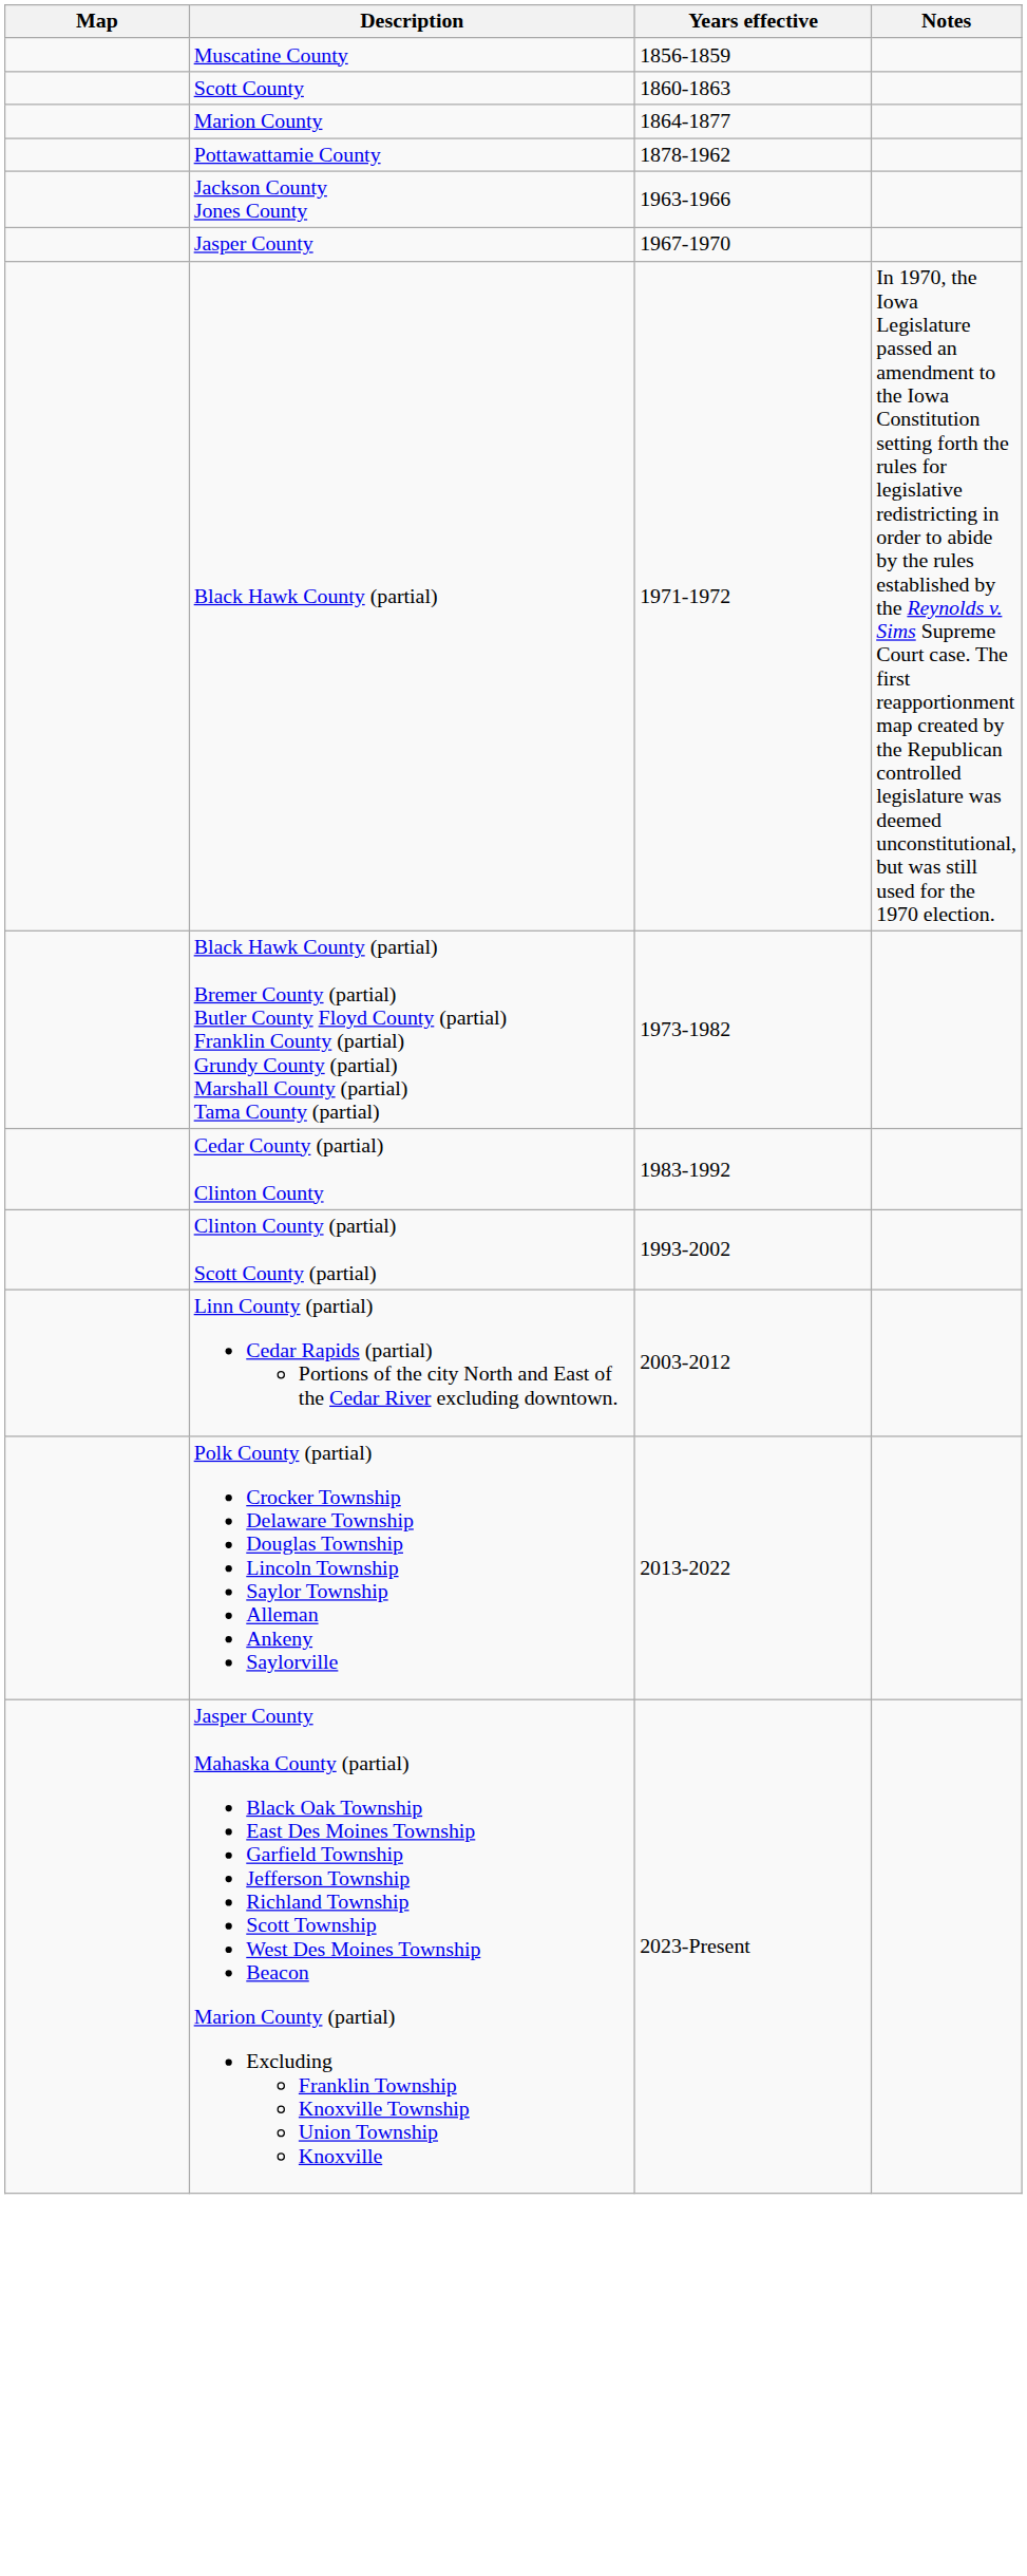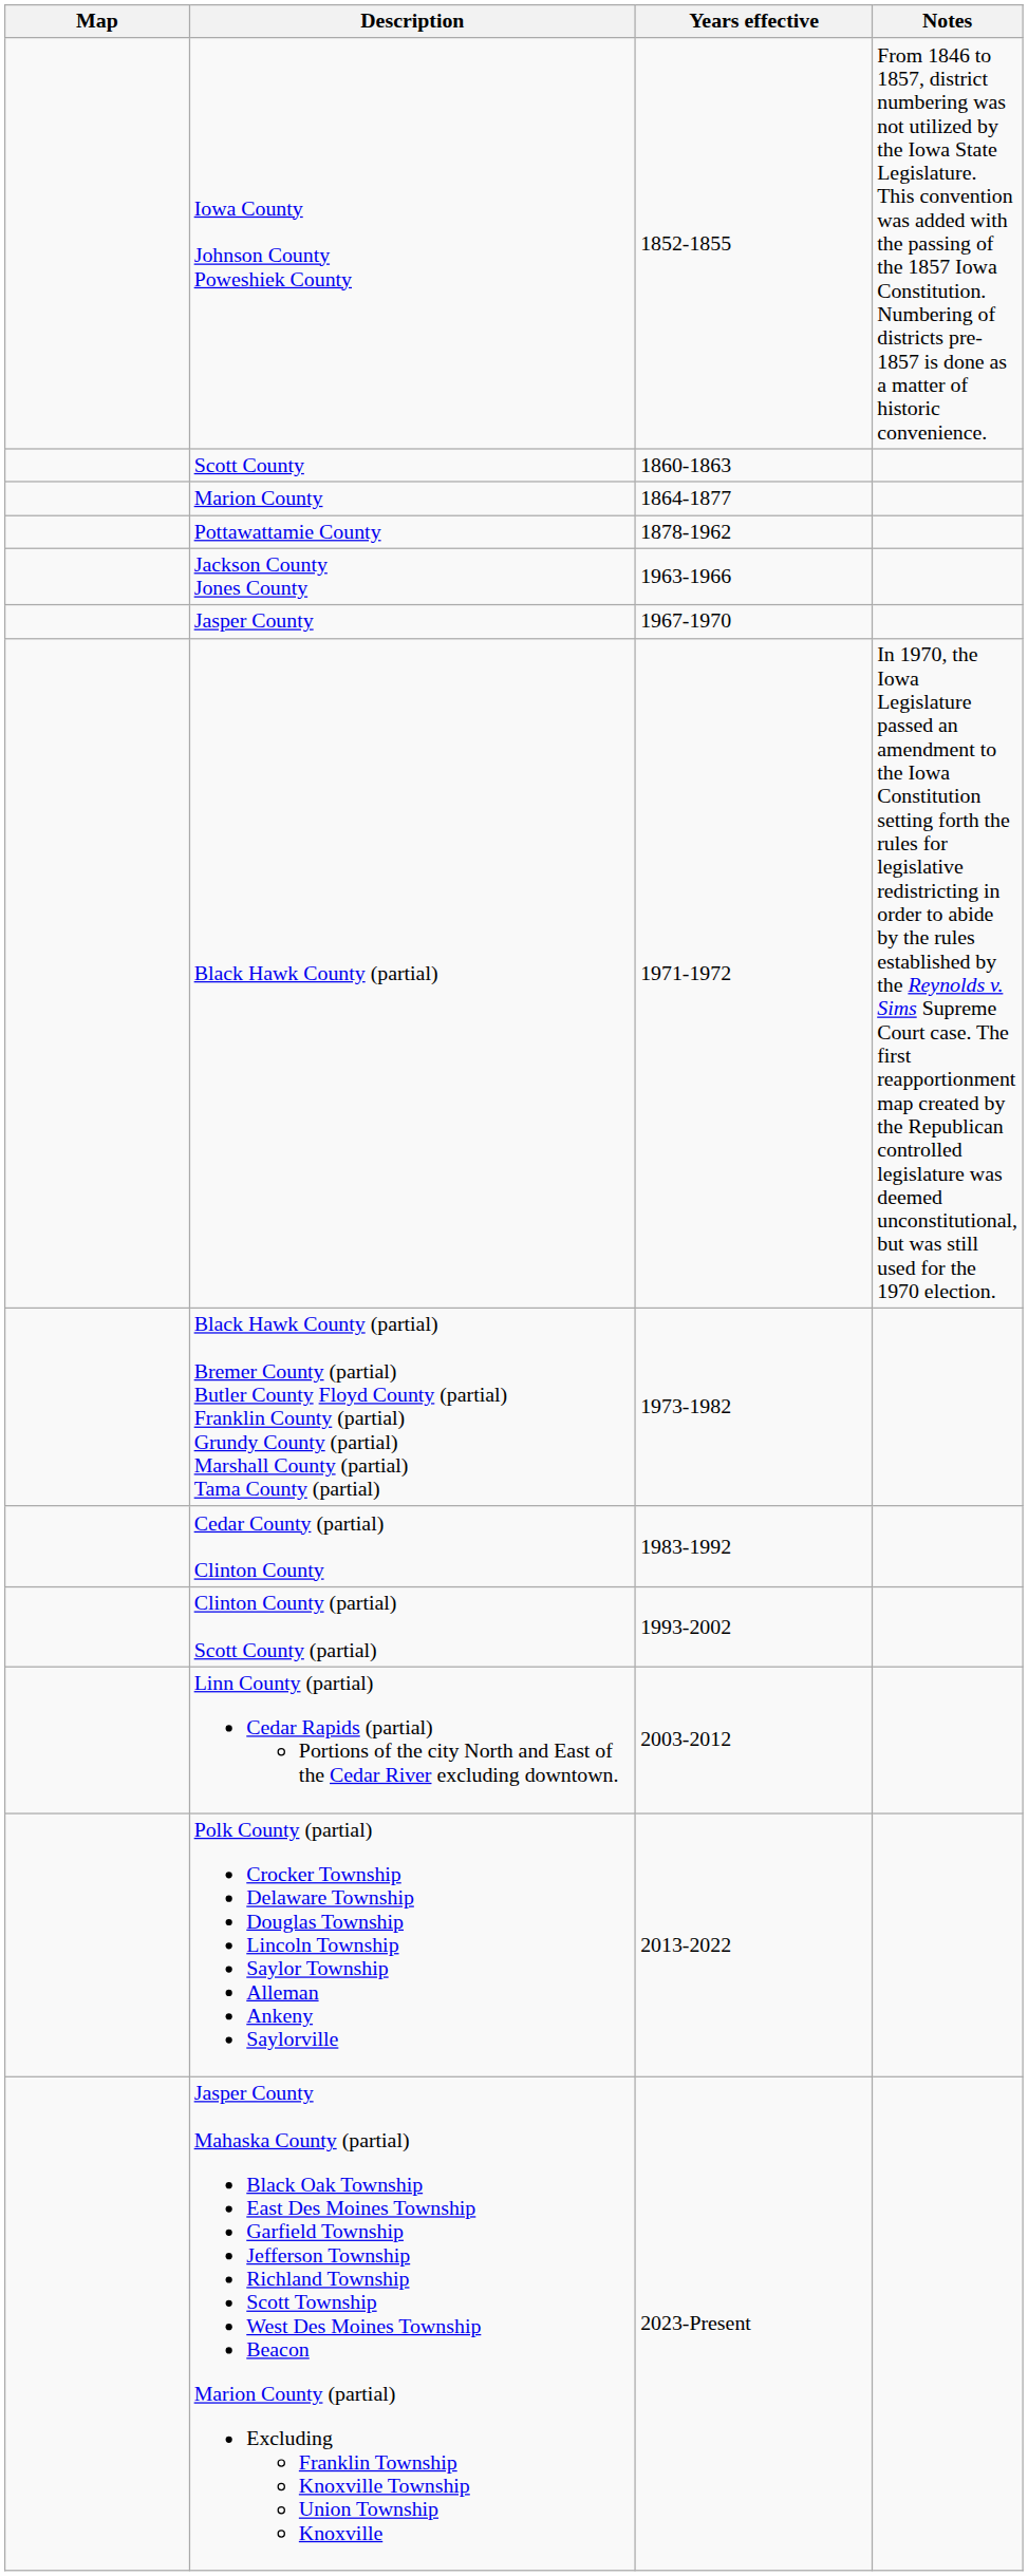+ row: Iowa County Johnson County Poweshiek County | 1852-1855 | From 1846 to 1857, district numbering was not utilized by the Iowa State Legislature. This convention was added with the passing of the 1857 Iowa Constitution. Numbering of districts pre-1857 is done as a matter of historic convenience.
- row: Muscatine County | 1856-1859
